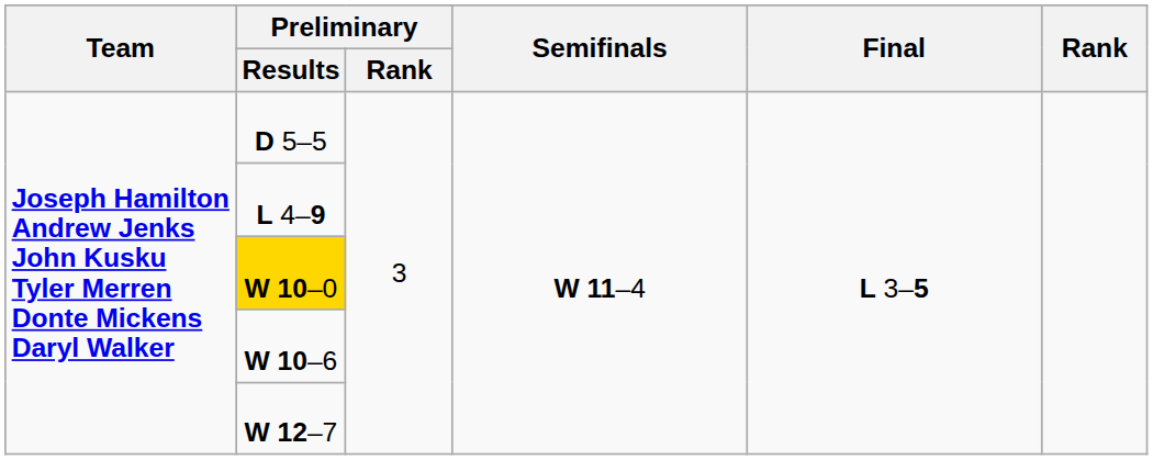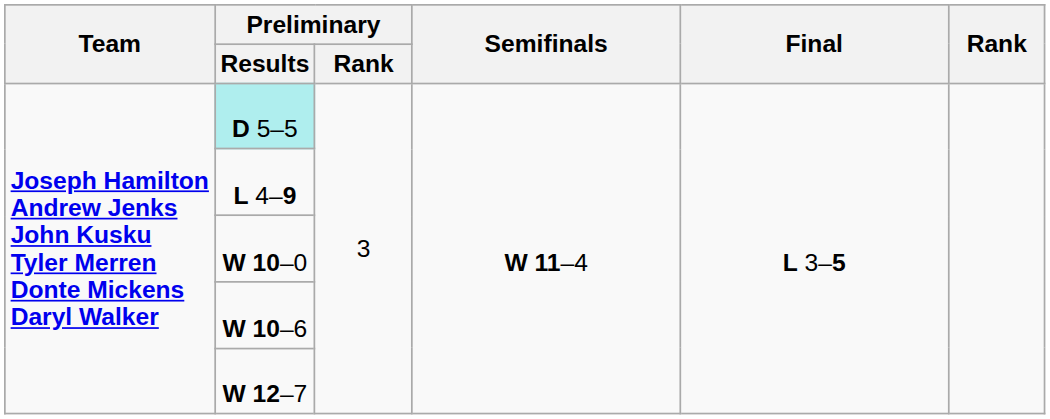D 5–5 | Preliminary / Results: no background -> paleturquoise background
W 10–0 | Preliminary / Results: gold background -> no background
